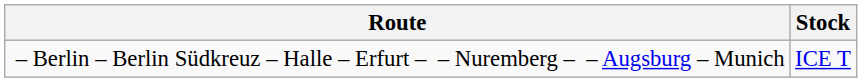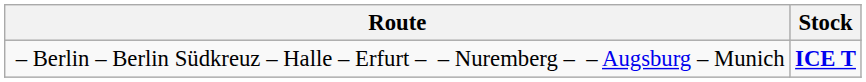row 2 | Stock: normal -> bold
